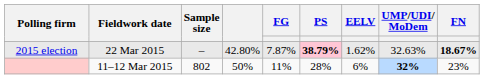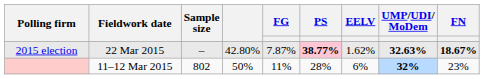2015 election | PS: 38.79% -> 38.77%
2015 election | UMP/UDI/ MoDem: normal -> bold
